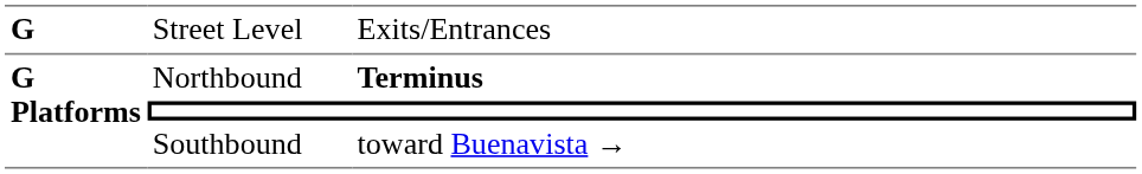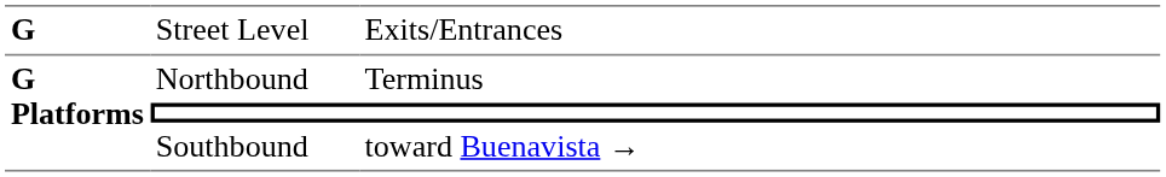Northbound | column 3: bold -> normal
